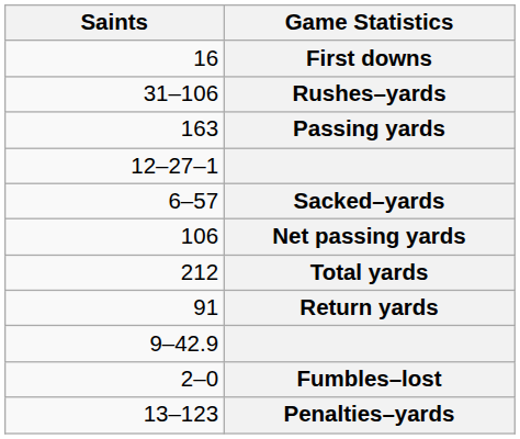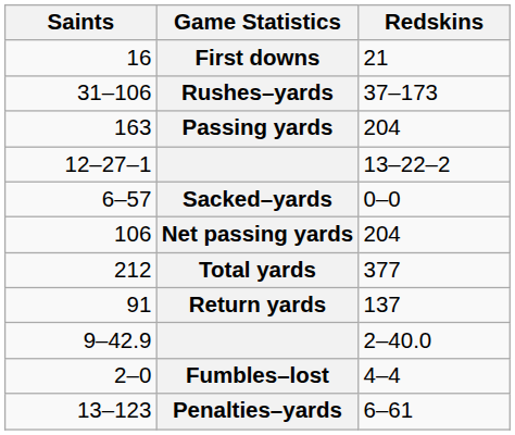+ column: Redskins | 21 | 37–173 | 204 | 13–22–2 | 0–0 | 204 | 377 | 137 | 2–40.0 | 4–4 | 6–61
